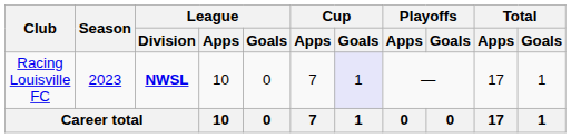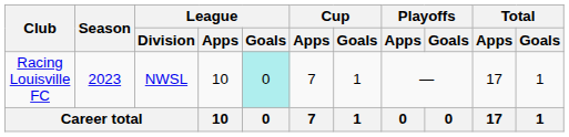Racing Louisville FC | League / Division: bold -> normal
Racing Louisville FC | League / Goals: no background -> paleturquoise background
Racing Louisville FC | Cup / Goals: lavender background -> no background
